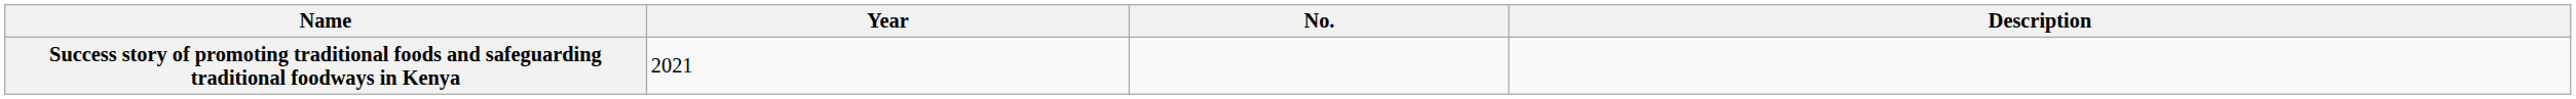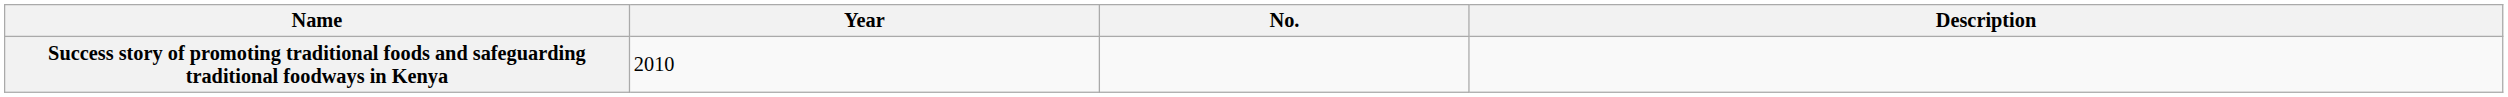row 2 | Year: 2021 -> 2010
